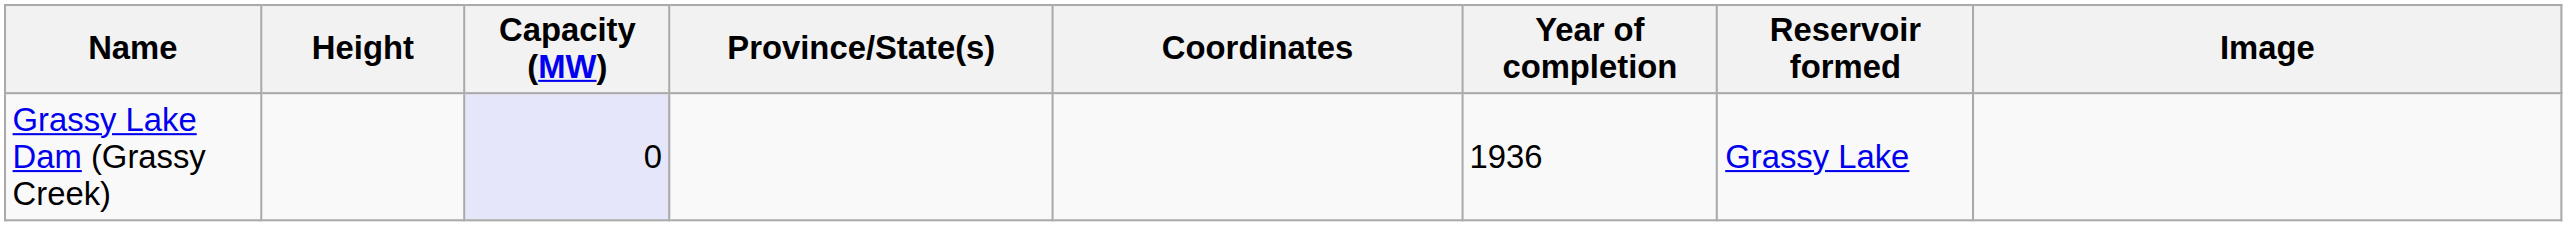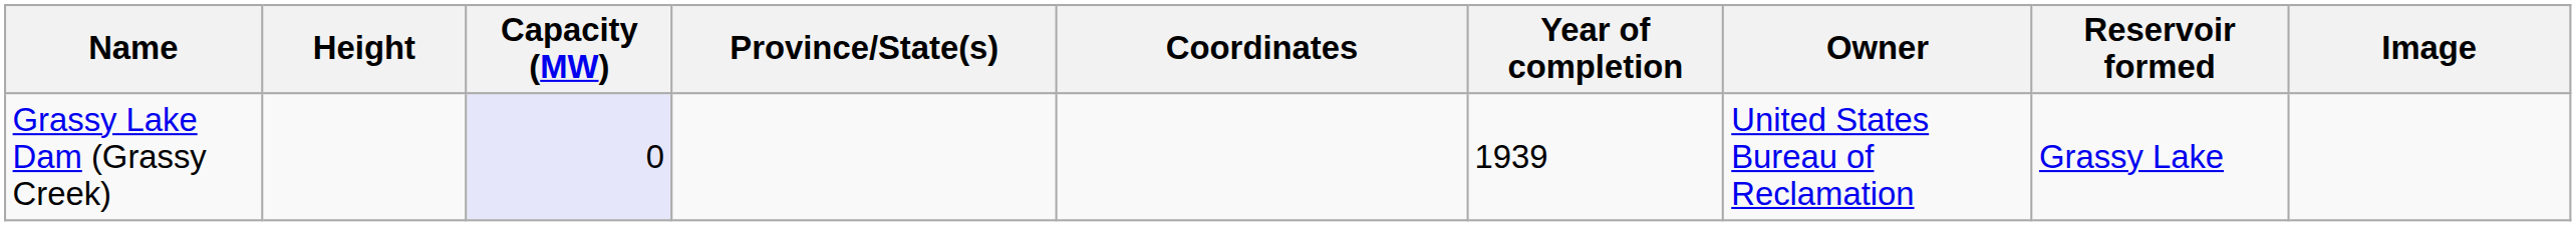+ column: Owner | United States Bureau of Reclamation
Grassy Lake Dam (Grassy Creek) | Year of completion: 1936 -> 1939
